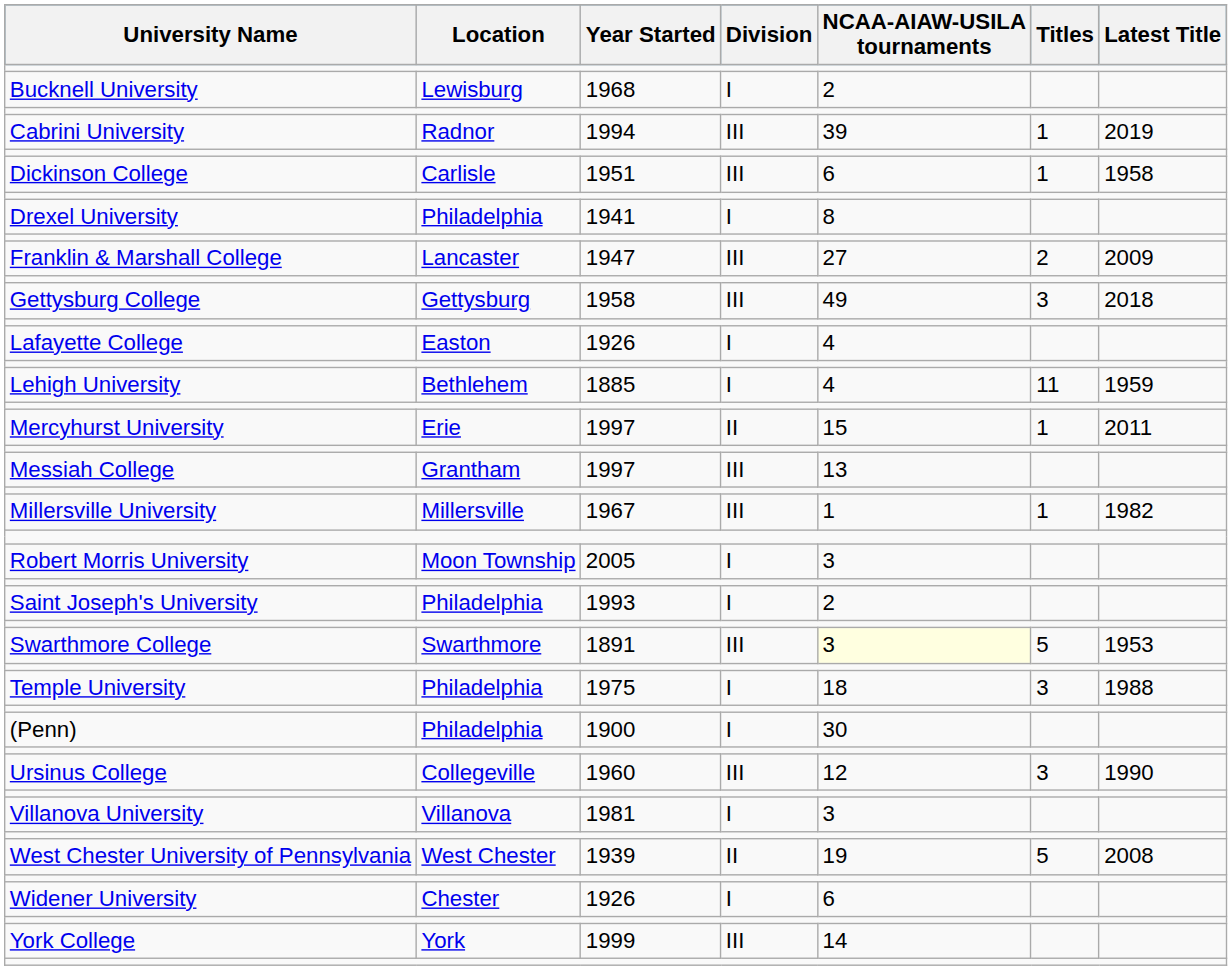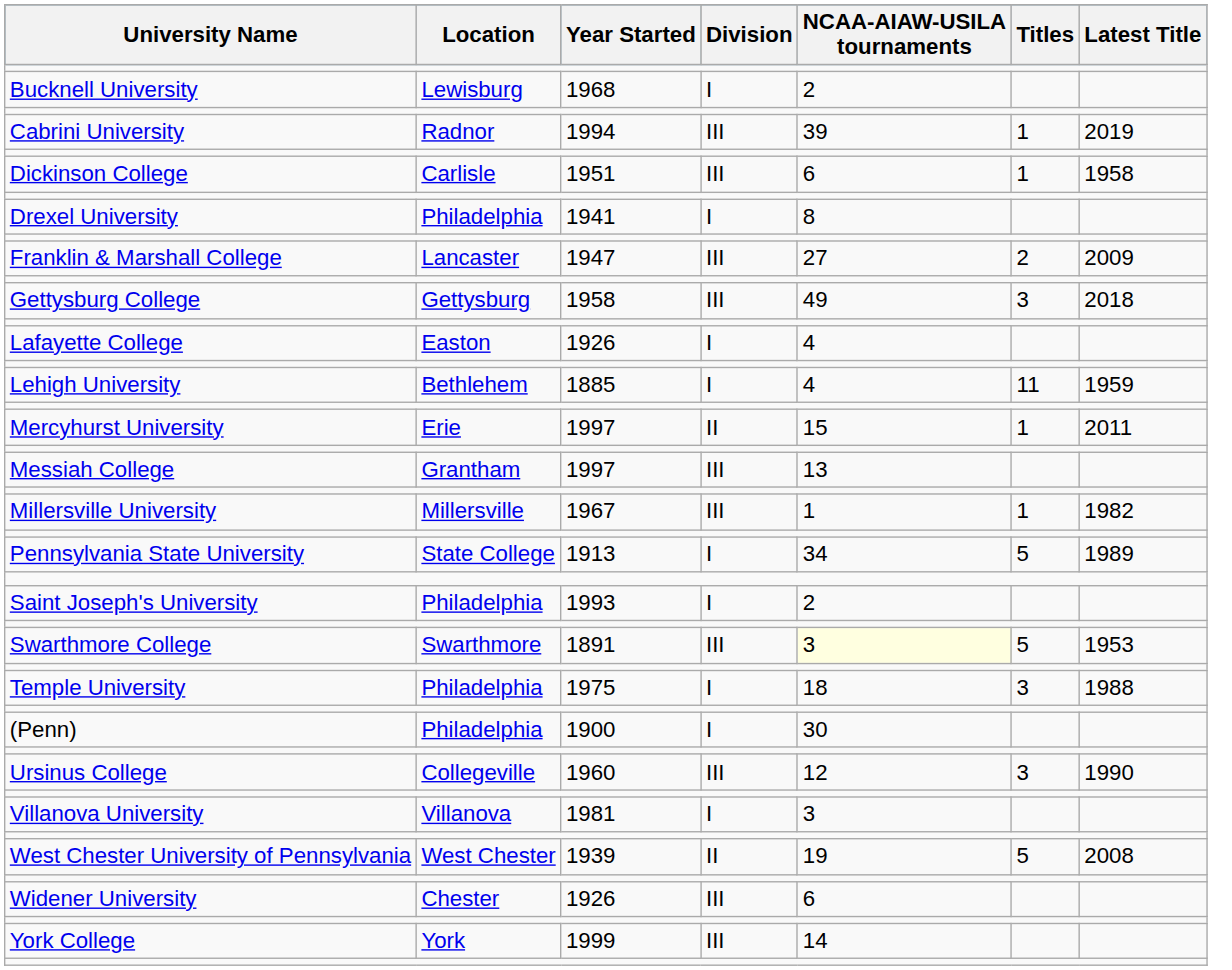+ row: Pennsylvania State University | State College | 1913 | I | 34 | 5 | 1989
- row: Robert Morris University | Moon Township | 2005 | I | 3
Widener University | Division: I -> III
